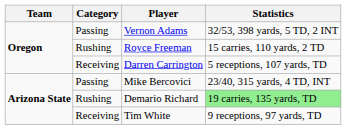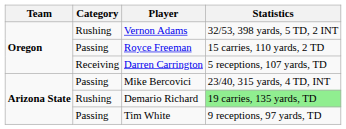Vernon Adams | Category: Passing -> Rushing
Royce Freeman | Category: Rushing -> Passing
Tim White | Category: Receiving -> Passing
